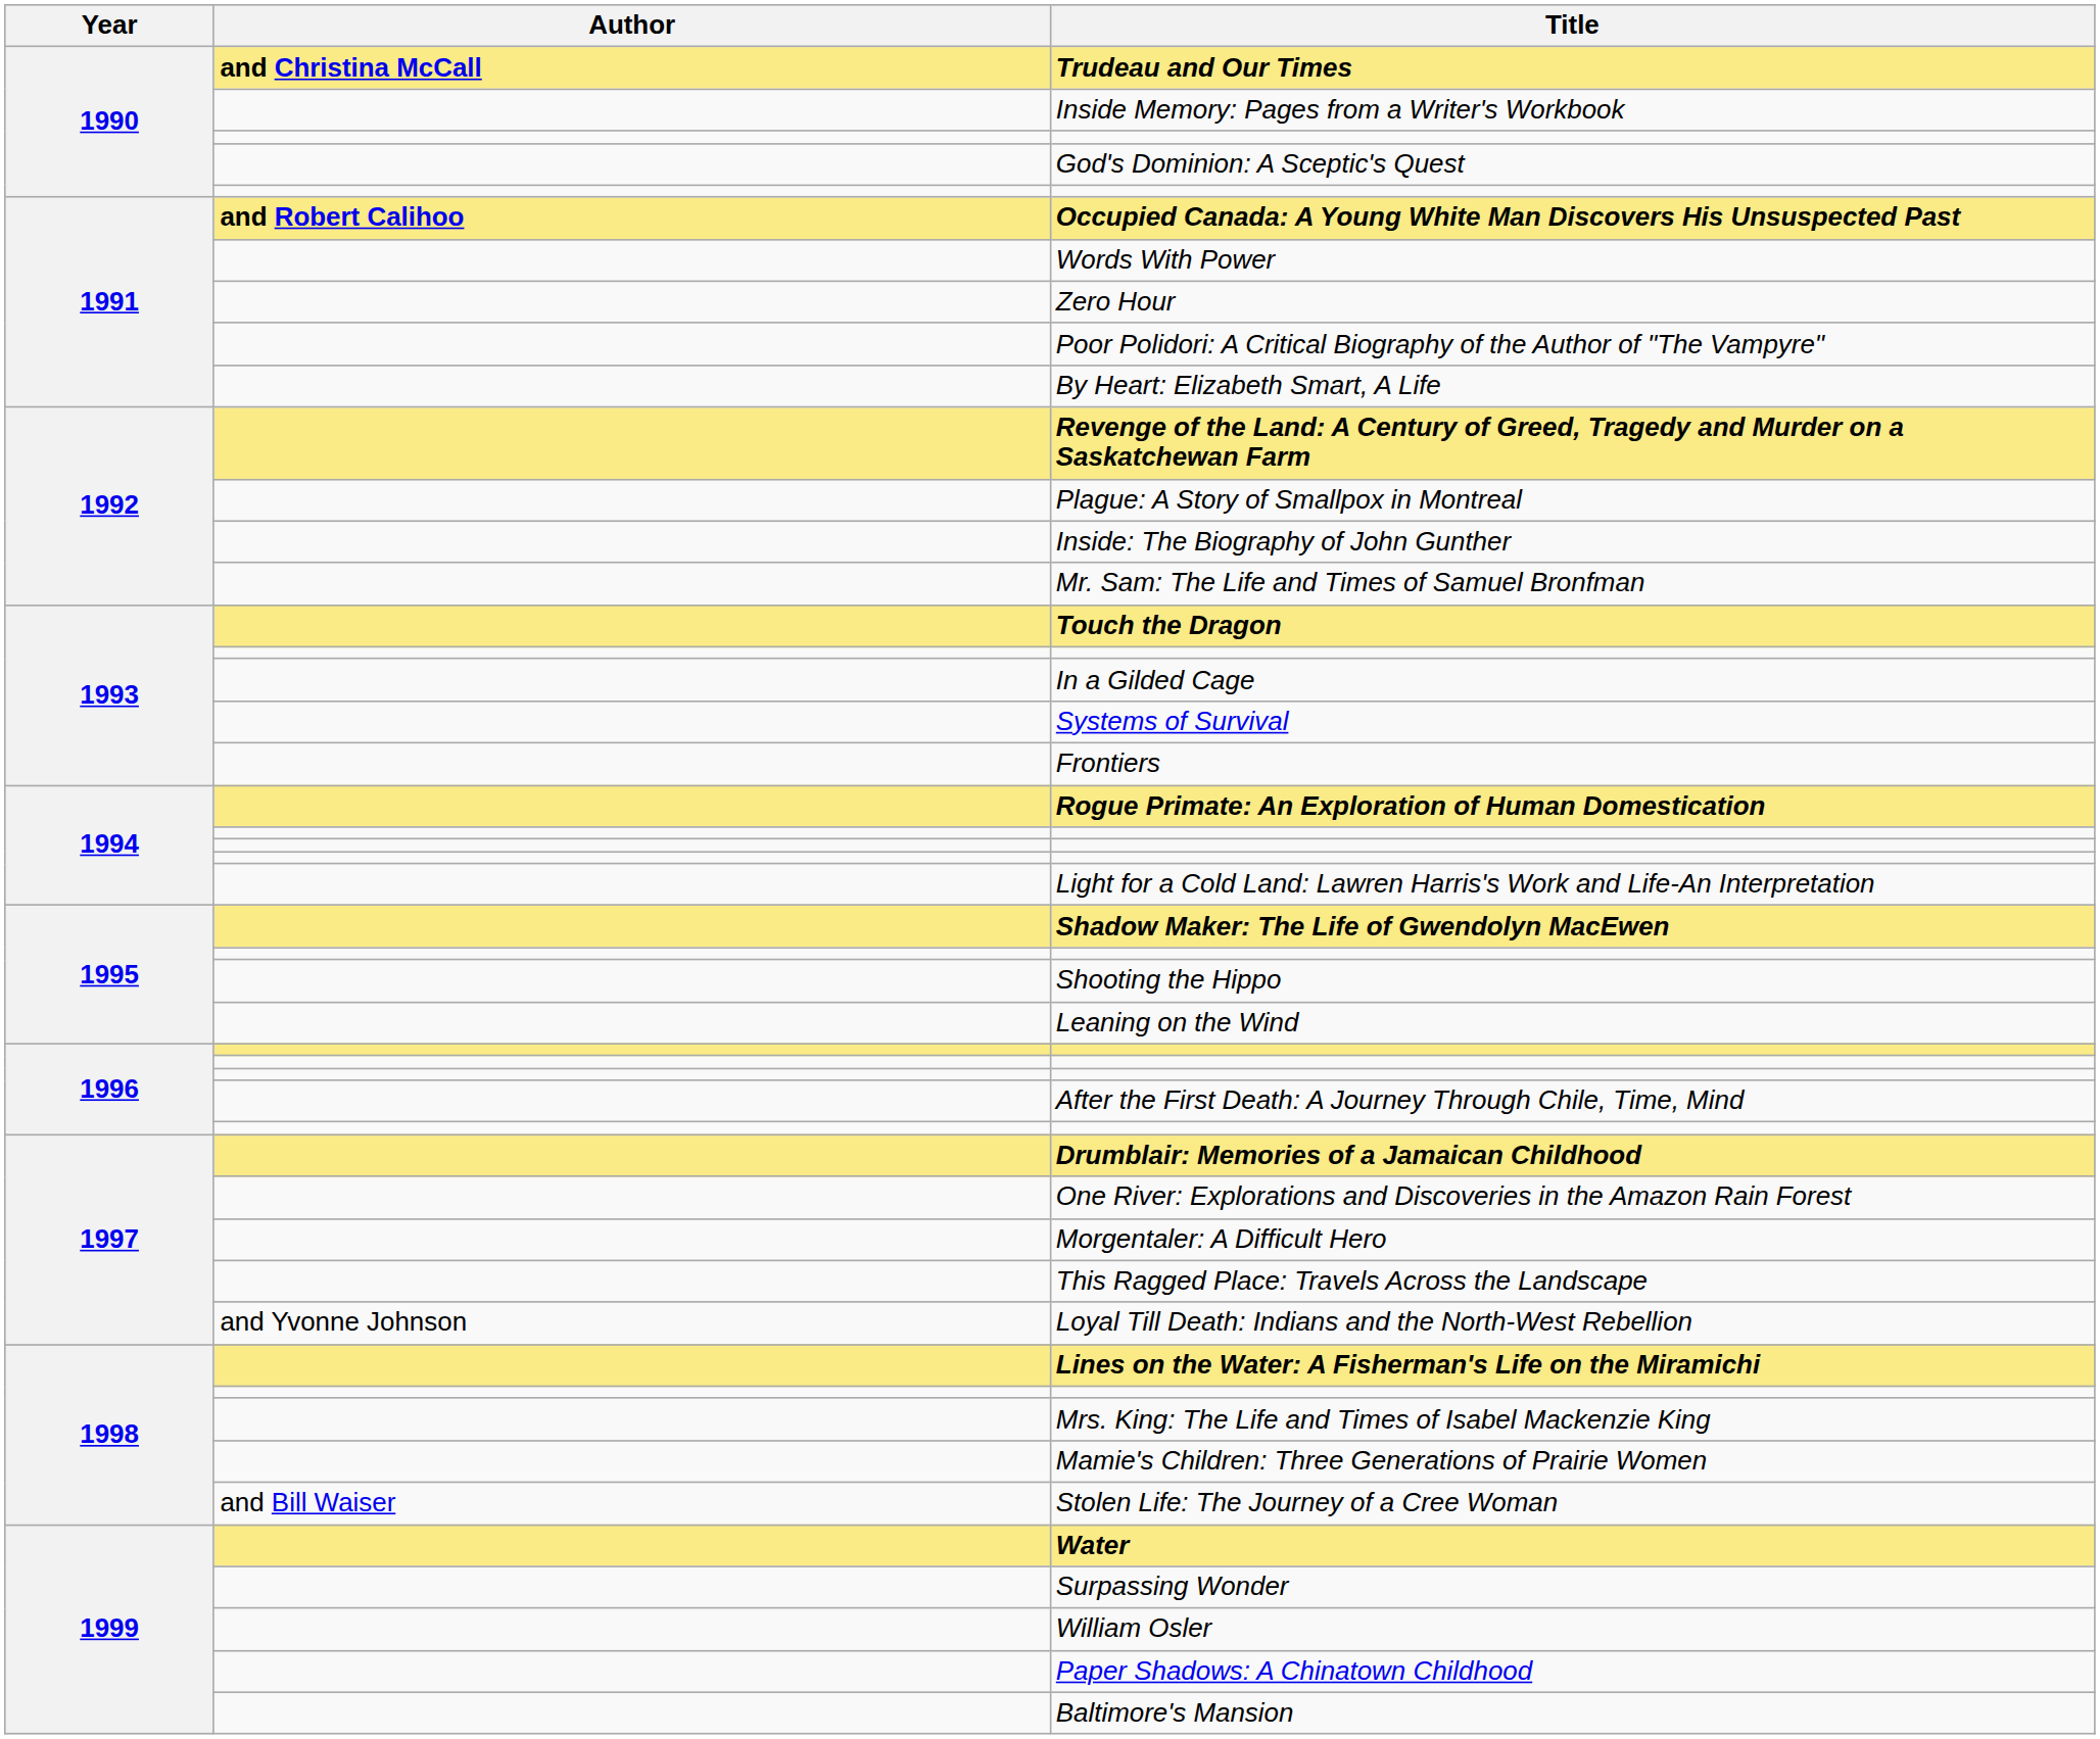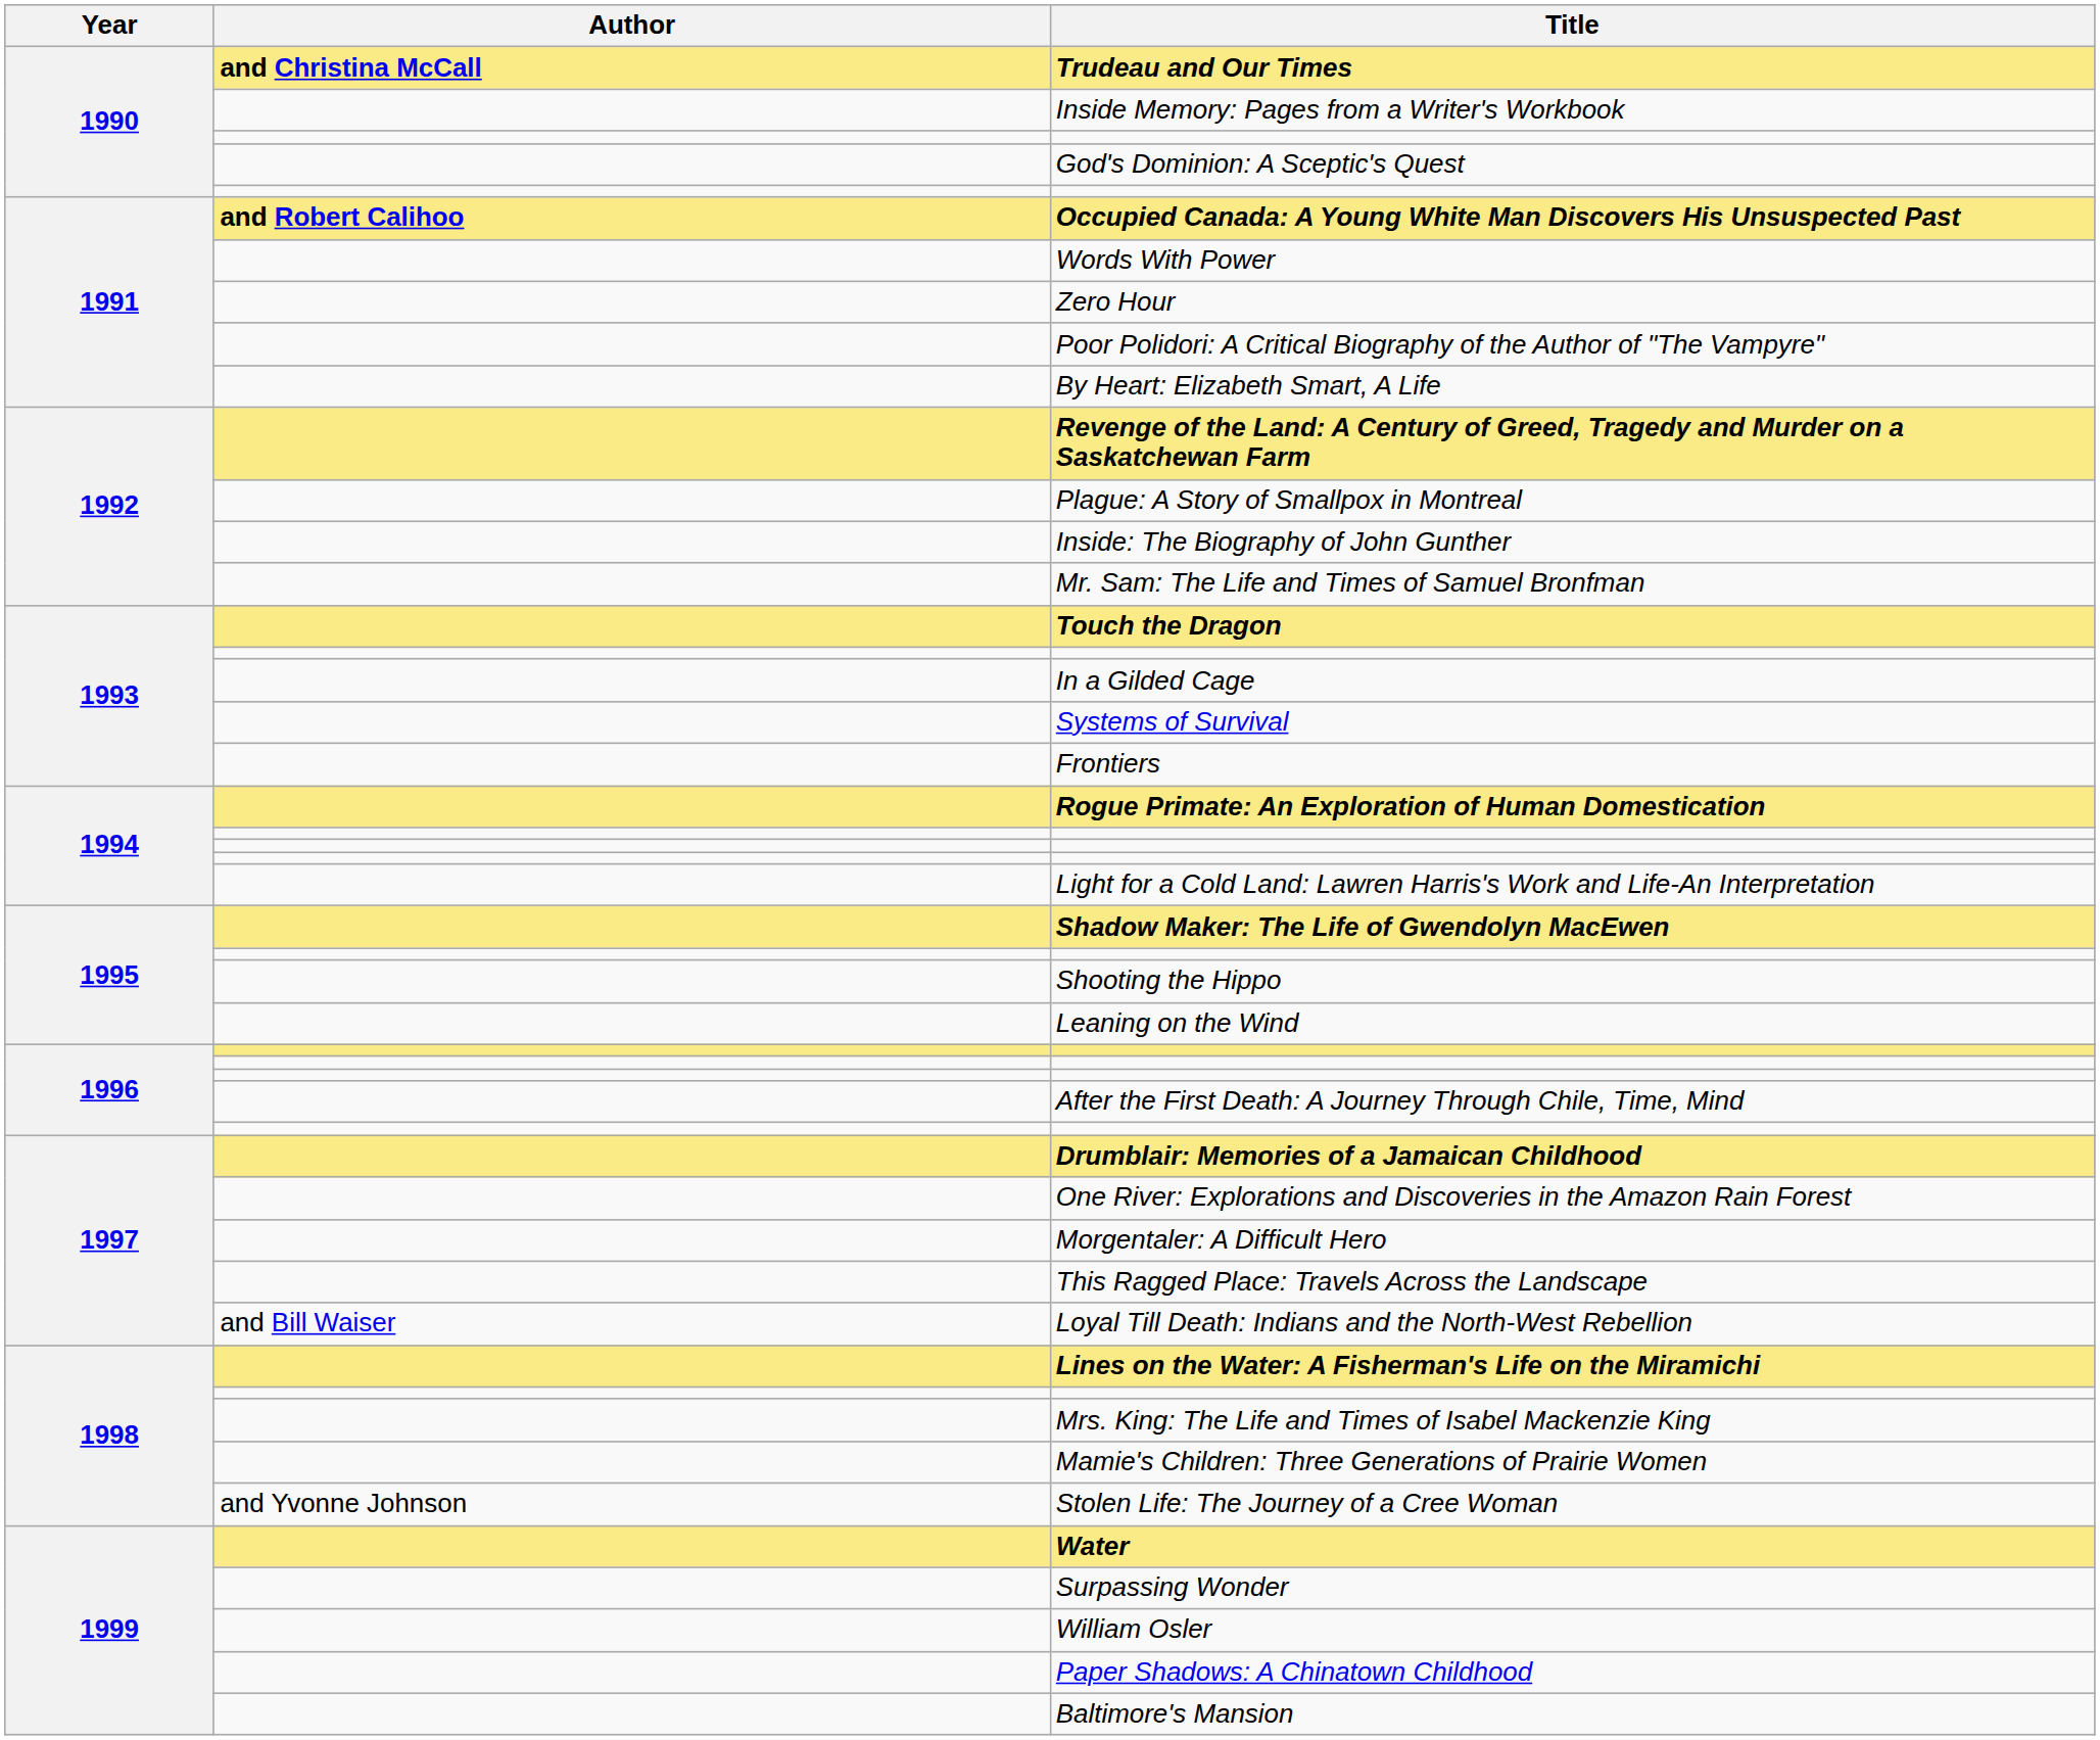Loyal Till Death: Indians and the North-West Rebellion | Author: and Yvonne Johnson -> and Bill Waiser
Stolen Life: The Journey of a Cree Woman | Author: and Bill Waiser -> and Yvonne Johnson
